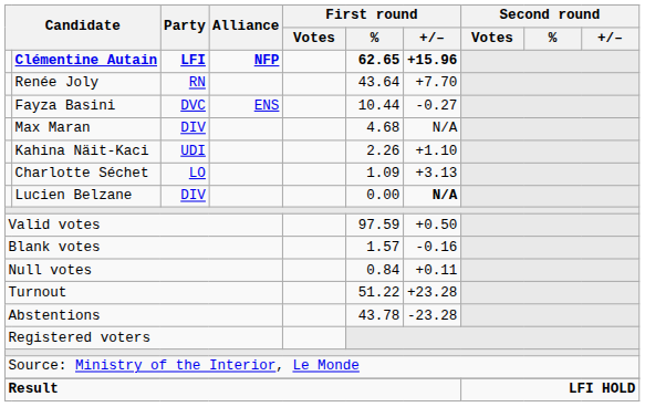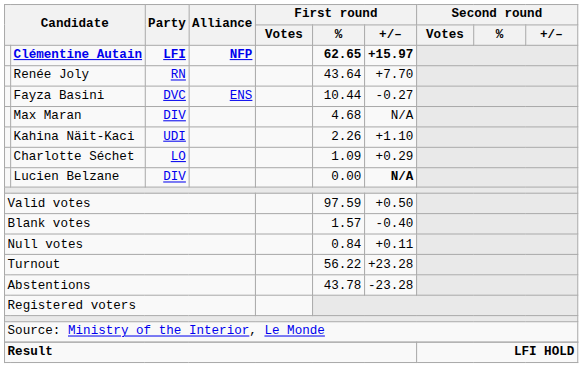Clémentine Autain | First round / +/–: +15.96 -> +15.97
Charlotte Séchet | First round / +/–: +3.13 -> +0.29
Blank votes | First round / +/–: -0.16 -> -0.40
Turnout | First round / %: 51.22 -> 56.22
